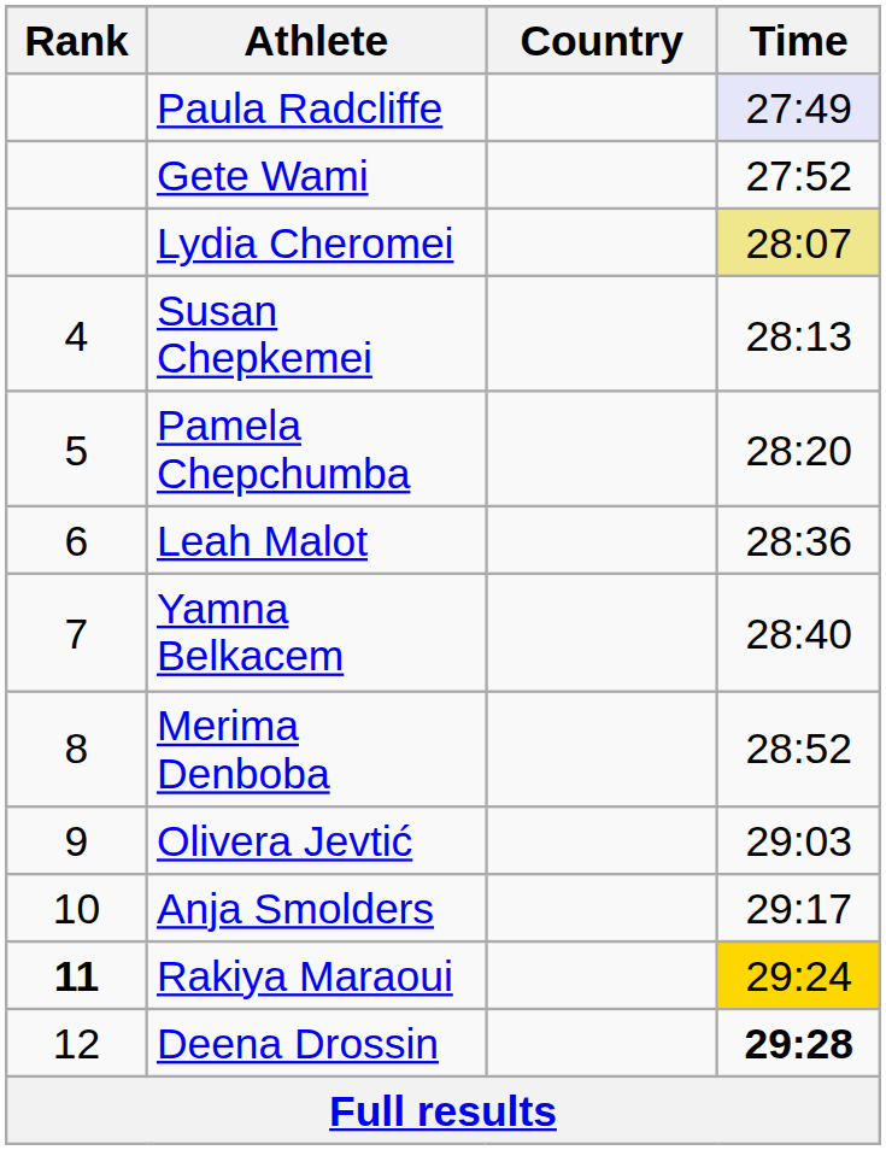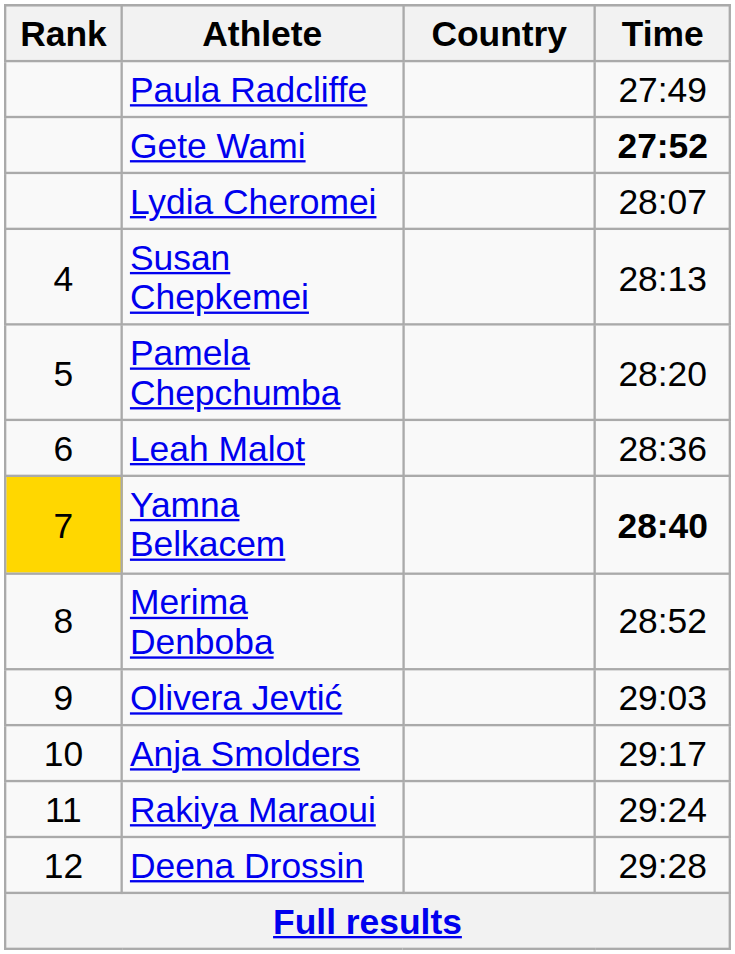Paula Radcliffe | Time: lavender background -> no background
Gete Wami | Time: normal -> bold
Lydia Cheromei | Time: khaki background -> no background
Yamna Belkacem | Rank: no background -> gold background
Yamna Belkacem | Time: normal -> bold
Rakiya Maraoui | Rank: bold -> normal
Rakiya Maraoui | Time: gold background -> no background
Deena Drossin | Time: bold -> normal
